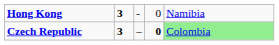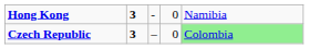Czech Republic | column 4: bold -> normal
